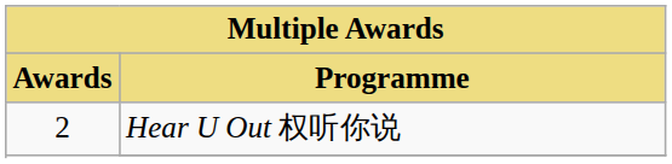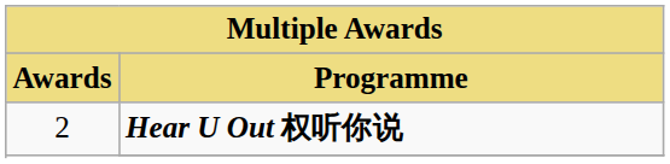Hear U Out 权听你说 | Programme: normal -> bold
